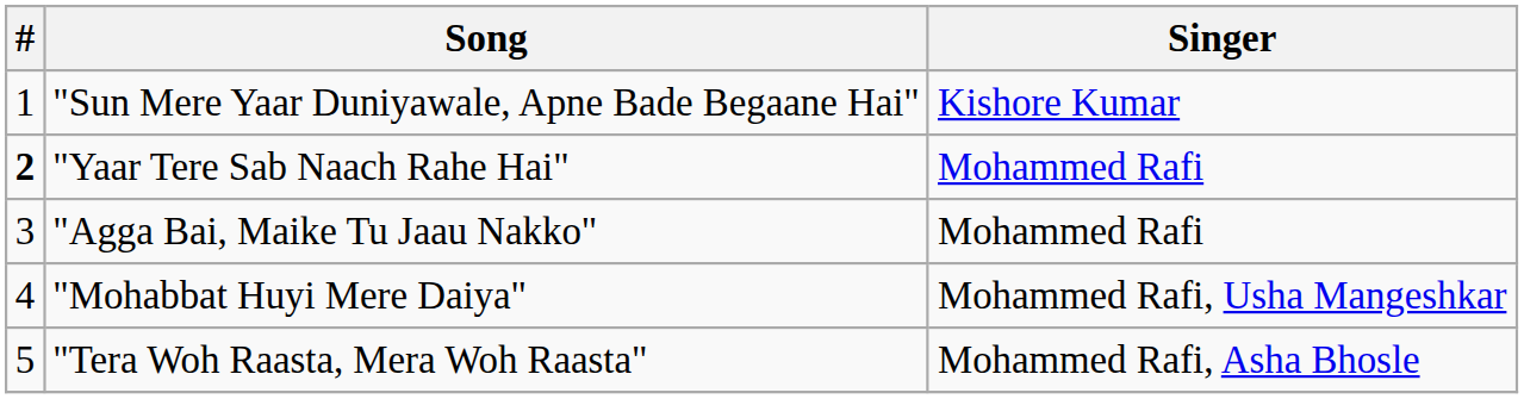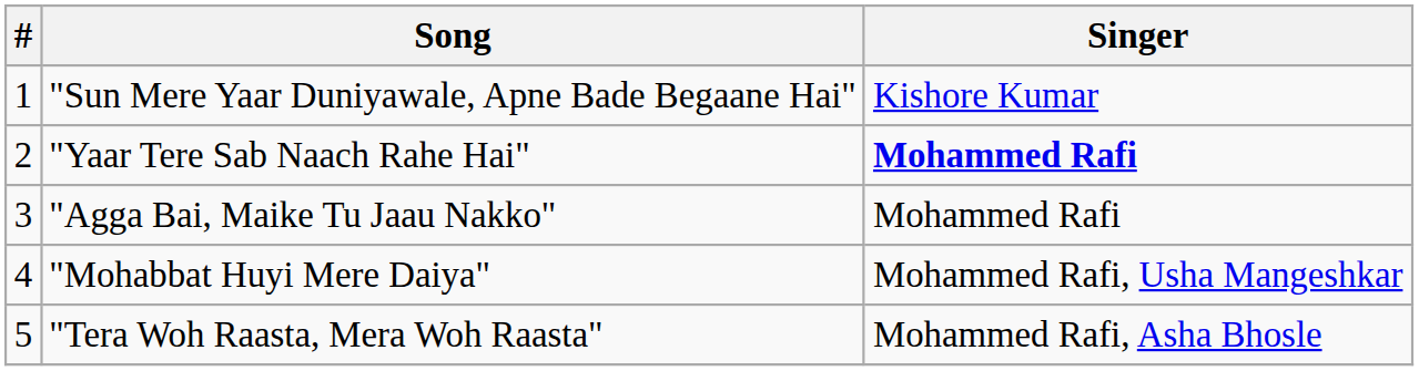"Yaar Tere Sab Naach Rahe Hai" | #: bold -> normal
"Yaar Tere Sab Naach Rahe Hai" | Singer: normal -> bold
